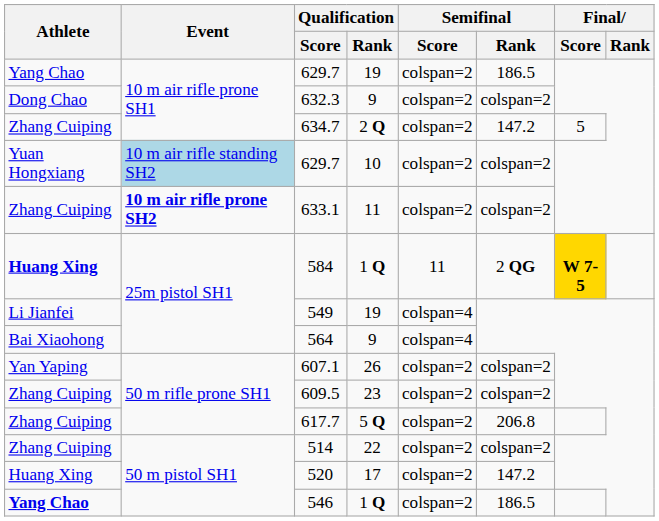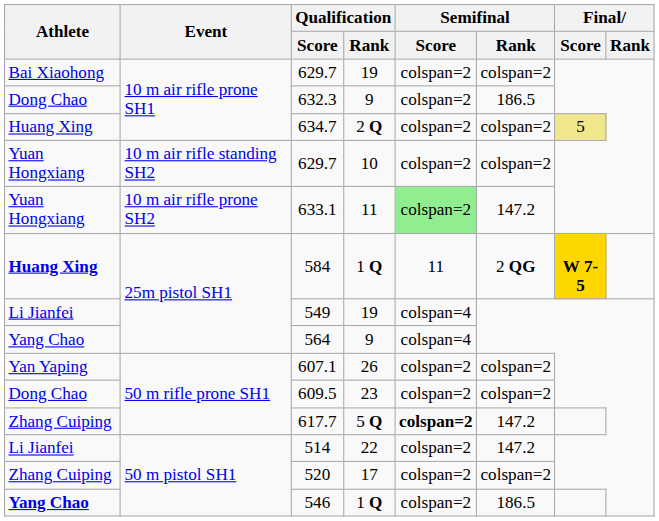629.7 / 19 | Athlete: Yang Chao -> Bai Xiaohong
629.7 / 19 | Semifinal / Rank: 186.5 -> colspan=2
632.3 | Semifinal / Rank: colspan=2 -> 186.5
634.7 | Athlete: Zhang Cuiping -> Huang Xing
634.7 | Semifinal / Rank: 147.2 -> colspan=2
634.7 | Final / Score: no background -> khaki background
629.7 / 10 | Event: lightblue background -> no background
633.1 | Athlete: Zhang Cuiping -> Yuan Hongxiang
633.1 | Event: bold -> normal
633.1 | Semifinal / Score: no background -> lightgreen background
633.1 | Semifinal / Rank: colspan=2 -> 147.2
564 | Athlete: Bai Xiaohong -> Yang Chao
609.5 | Athlete: Zhang Cuiping -> Dong Chao
617.7 | Semifinal / Score: normal -> bold
617.7 | Semifinal / Rank: 206.8 -> 147.2
514 | Athlete: Zhang Cuiping -> Li Jianfei
514 | Semifinal / Rank: colspan=2 -> 147.2
520 | Athlete: Huang Xing -> Zhang Cuiping
520 | Semifinal / Rank: 147.2 -> colspan=2
